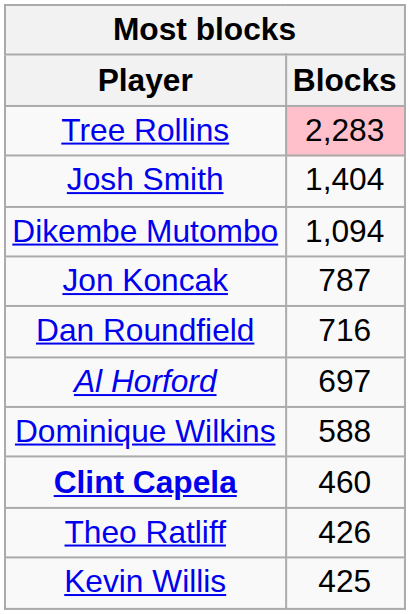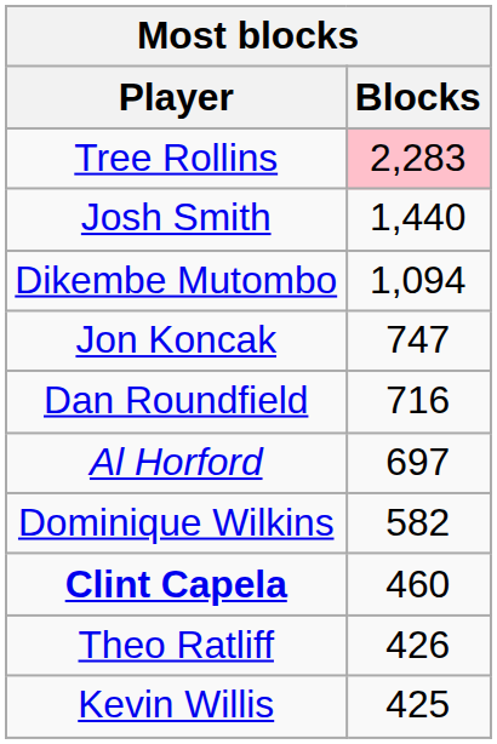Josh Smith | Blocks: 1,404 -> 1,440
Jon Koncak | Blocks: 787 -> 747
Dominique Wilkins | Blocks: 588 -> 582
